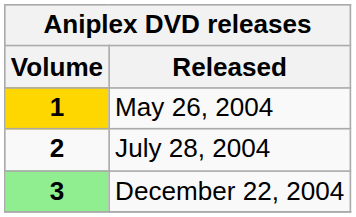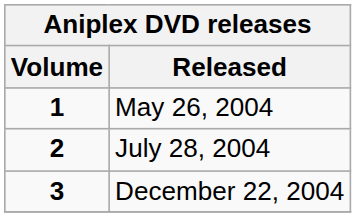May 26, 2004 | Volume: gold background -> no background
December 22, 2004 | Volume: lightgreen background -> no background
